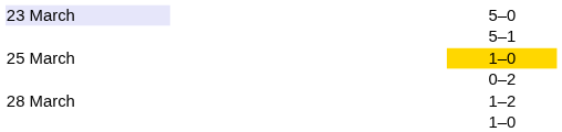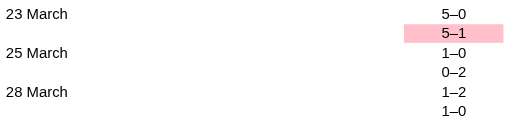5–0 | column 1: lavender background -> no background
5–1 | column 2: no background -> pink background
25 March / 1–0 | column 2: gold background -> no background
